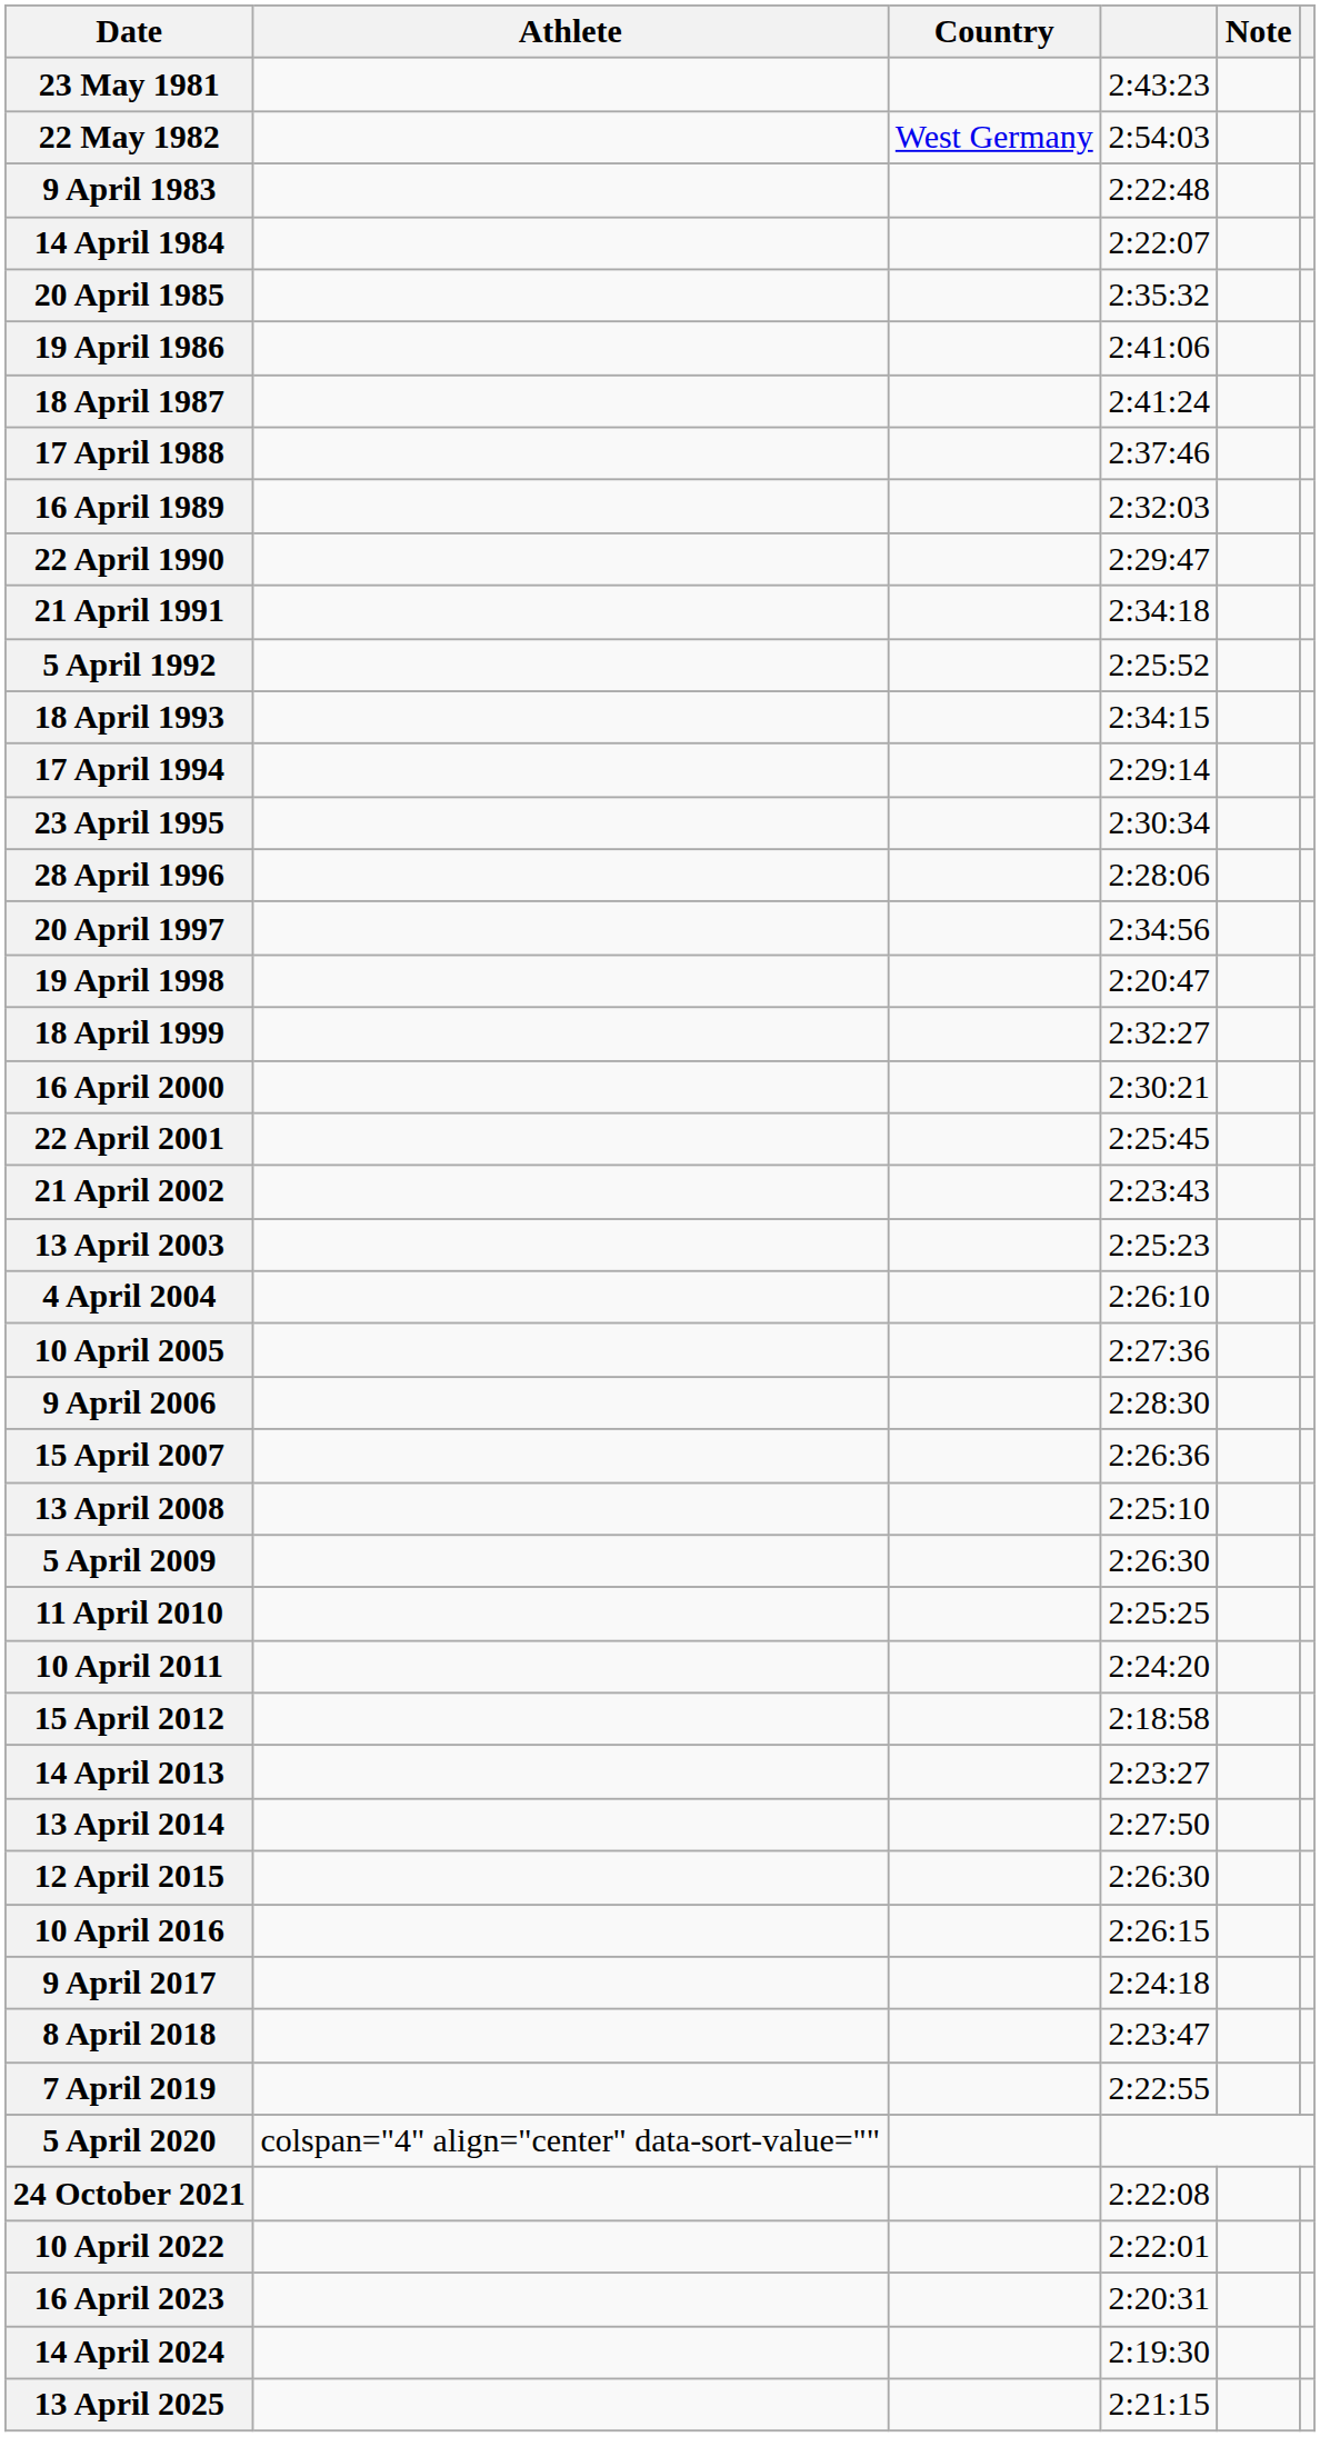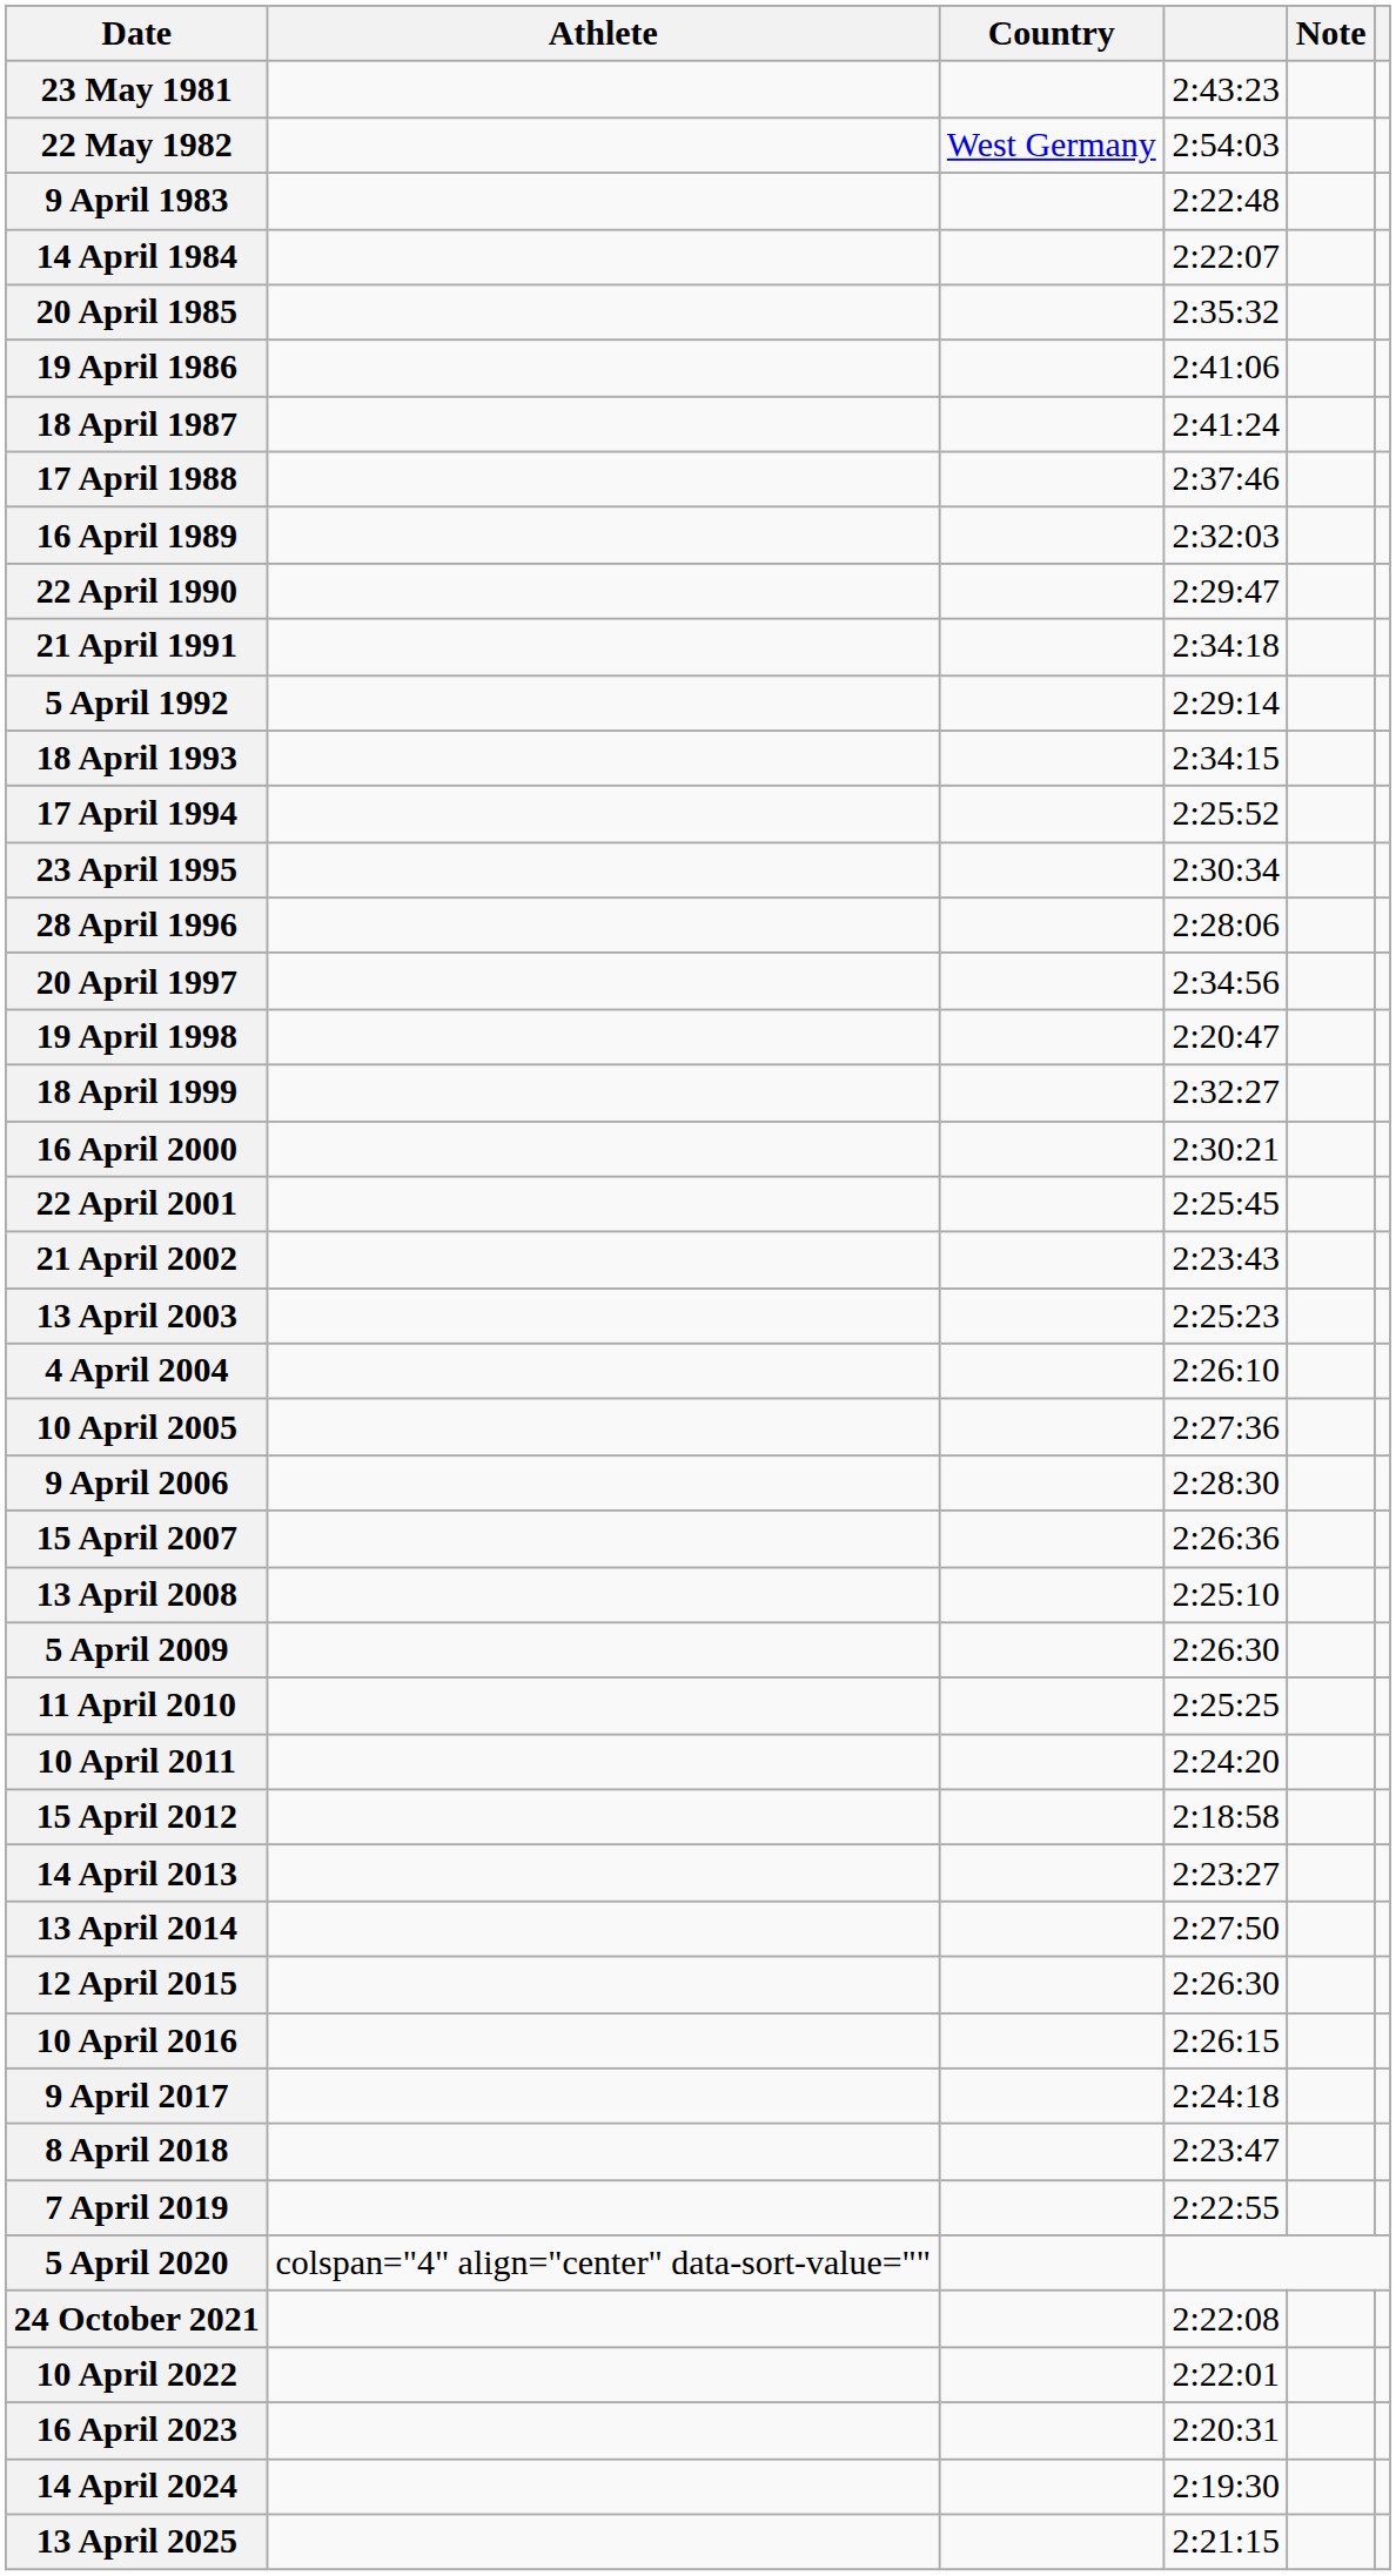5 April 1992 | column 4: 2:25:52 -> 2:29:14
17 April 1994 | column 4: 2:29:14 -> 2:25:52
